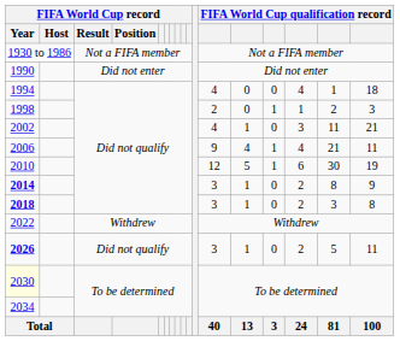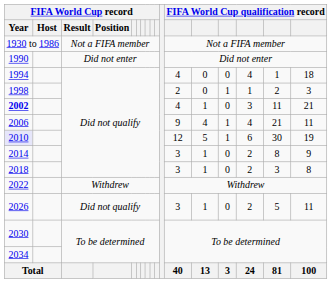2002 | FIFA World Cup record / Year: normal -> bold
2010 | FIFA World Cup record / Year: no background -> lavender background
2014 | FIFA World Cup record / Year: bold -> normal
2018 | FIFA World Cup record / Year: bold -> normal
2026 | FIFA World Cup record / Year: bold -> normal
2030 | FIFA World Cup record / Year: lightyellow background -> no background
